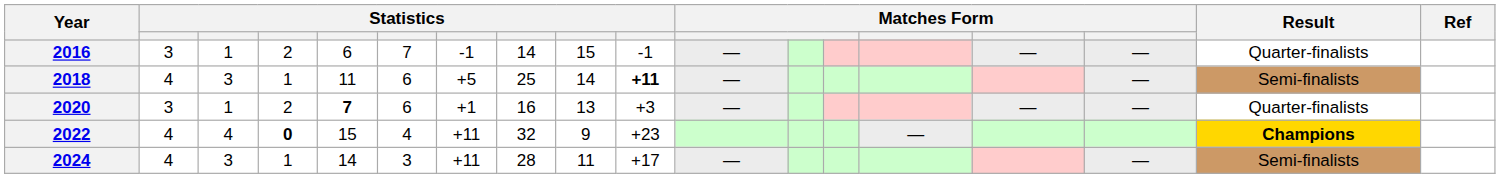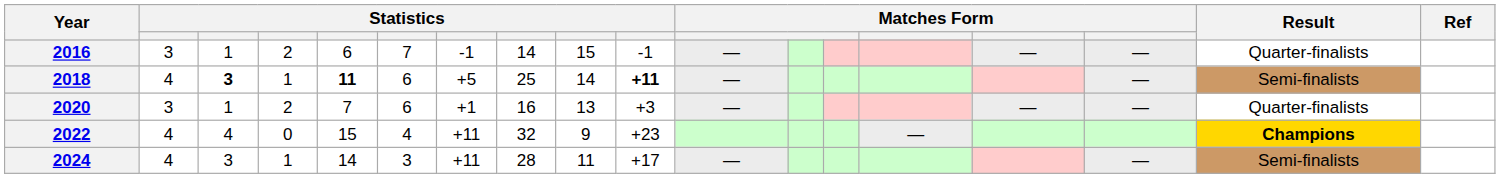2018 | column 3: normal -> bold
2018 | column 5: normal -> bold
2020 | column 5: bold -> normal
2022 | column 4: bold -> normal
